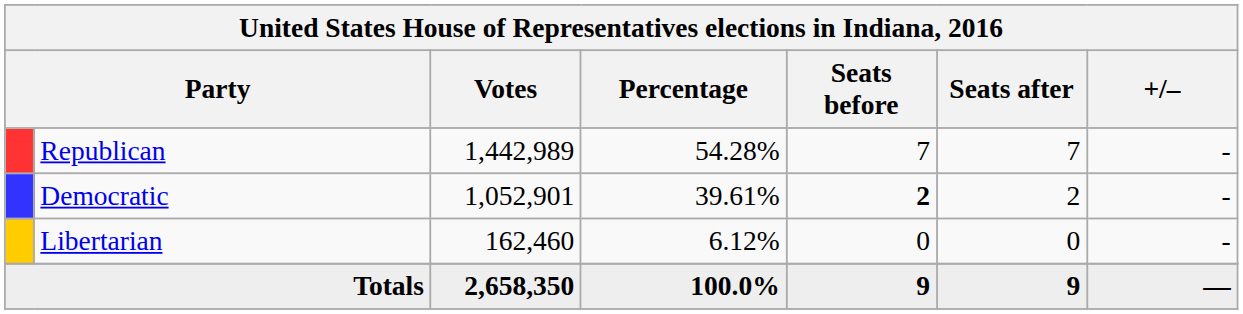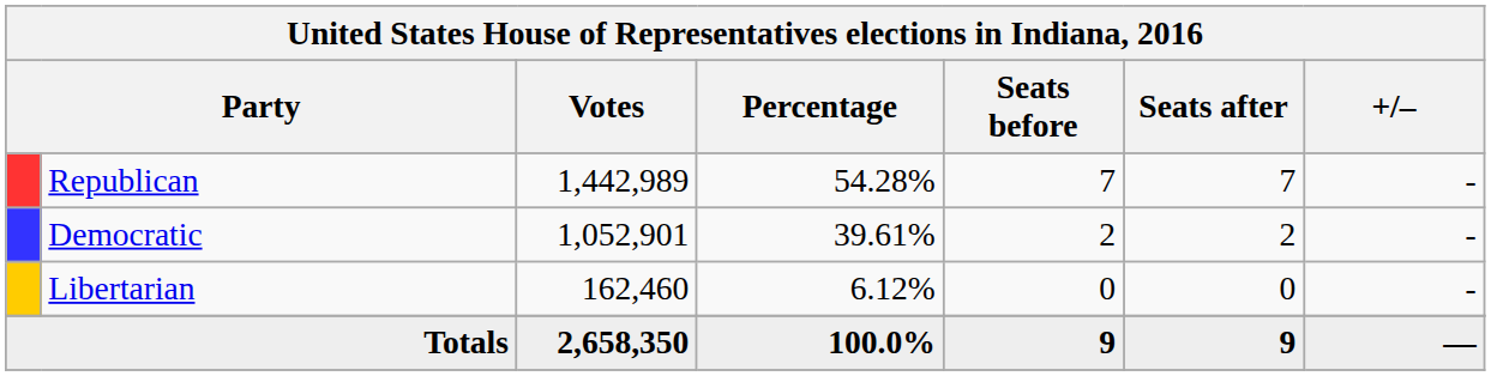Democratic | Seats before: bold -> normal
